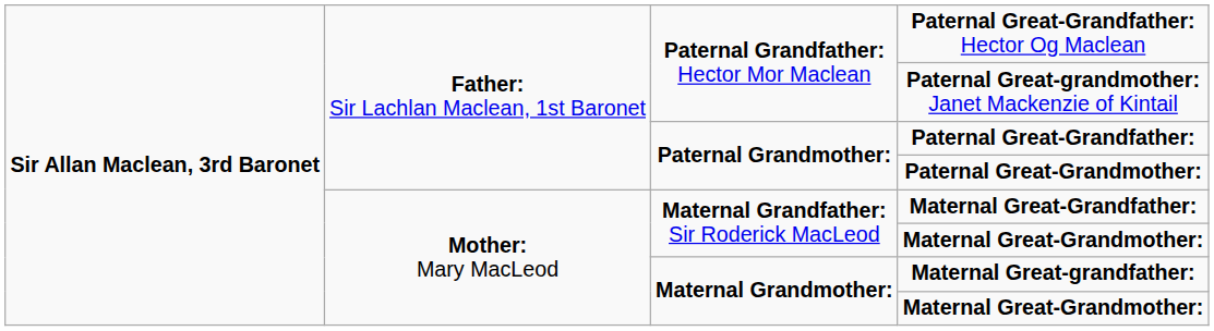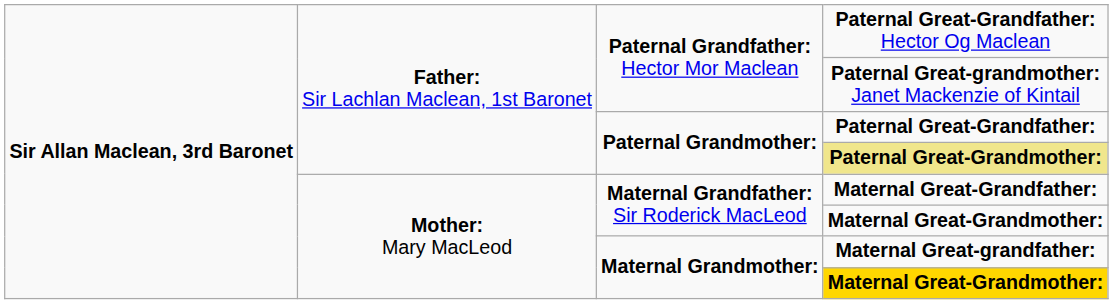Paternal Great-Grandmother: | column 4: no background -> khaki background
Maternal Grandmother: / Maternal Great-Grandmother: | column 4: no background -> gold background
